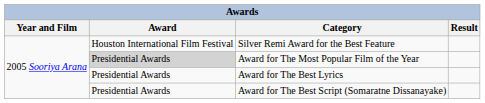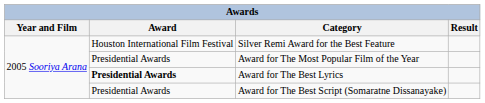Award for The Most Popular Film of the Year | Award: lightgrey background -> no background
Award for The Best Lyrics | Award: normal -> bold
